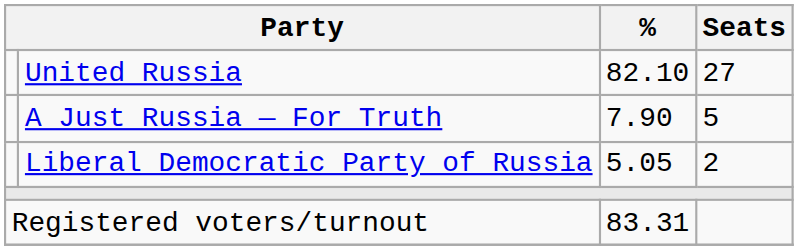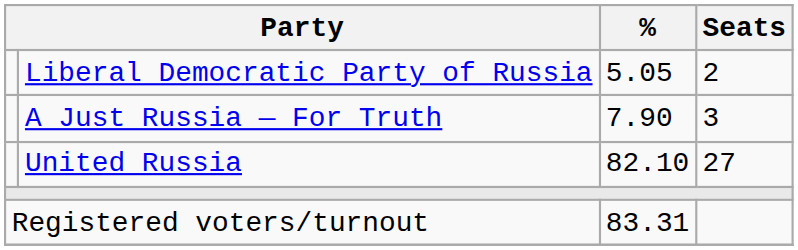rows swapped: United Russia <-> Liberal Democratic Party of Russia
A Just Russia — For Truth | Seats: 5 -> 3
